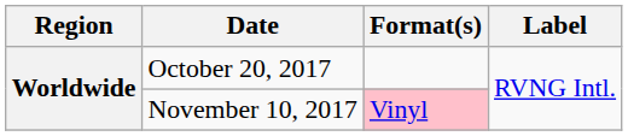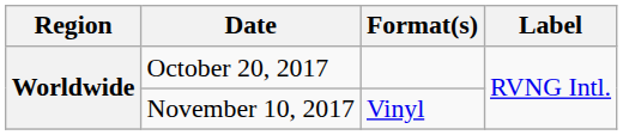November 10, 2017 | Format(s): pink background -> no background
